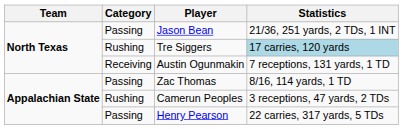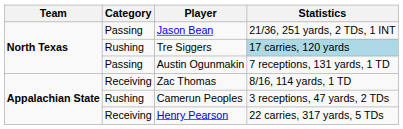Austin Ogunmakin | Category: Receiving -> Passing
Zac Thomas | Category: Passing -> Receiving
Henry Pearson | Category: Passing -> Receiving
